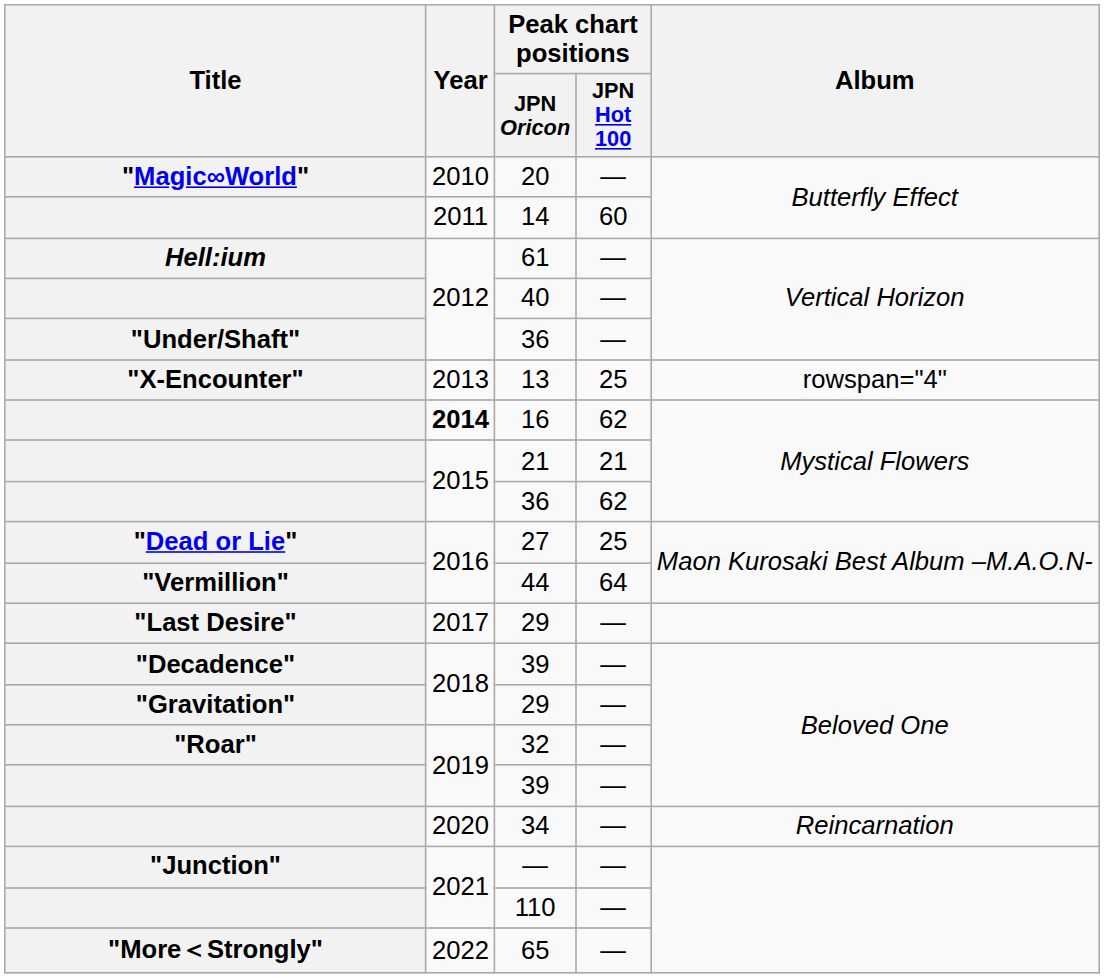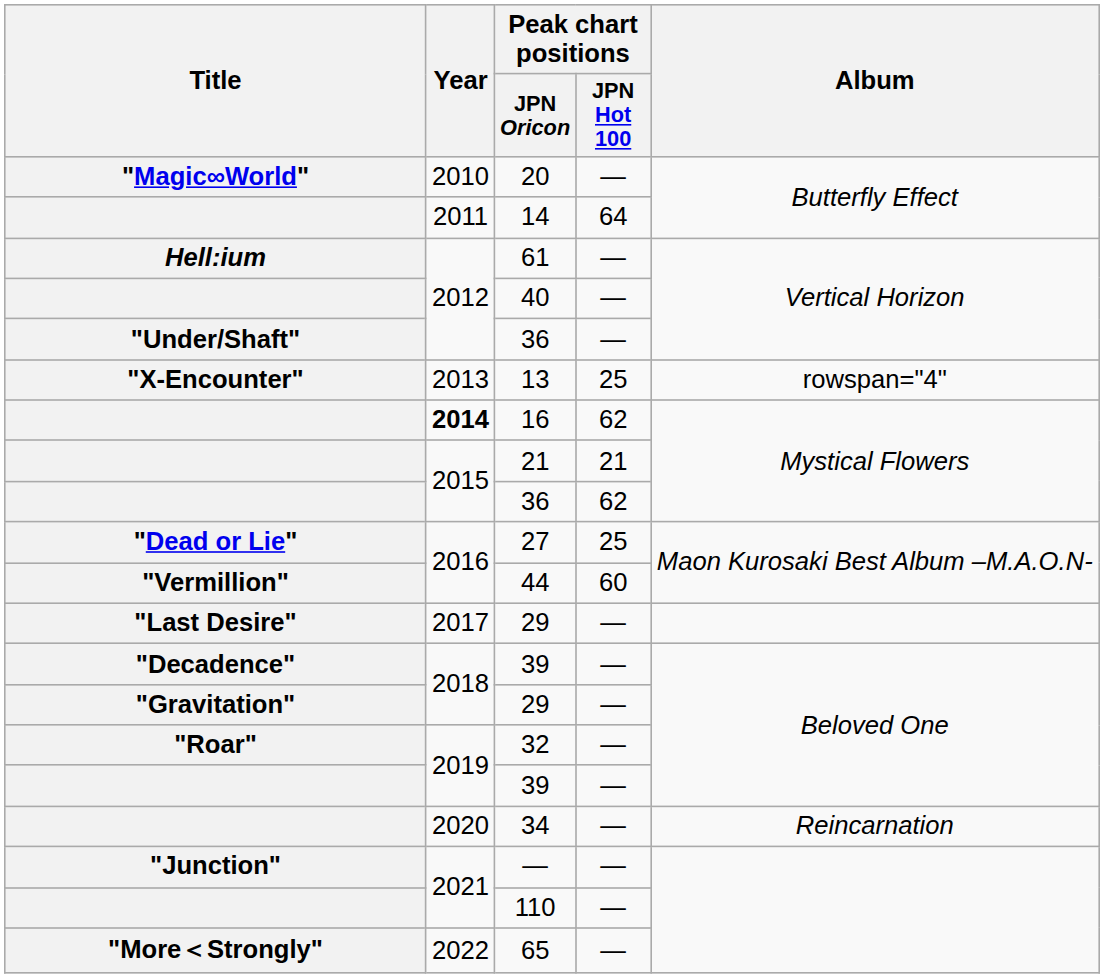14 | Peak chart positions / JPN Hot 100: 60 -> 64
44 | Peak chart positions / JPN Hot 100: 64 -> 60
